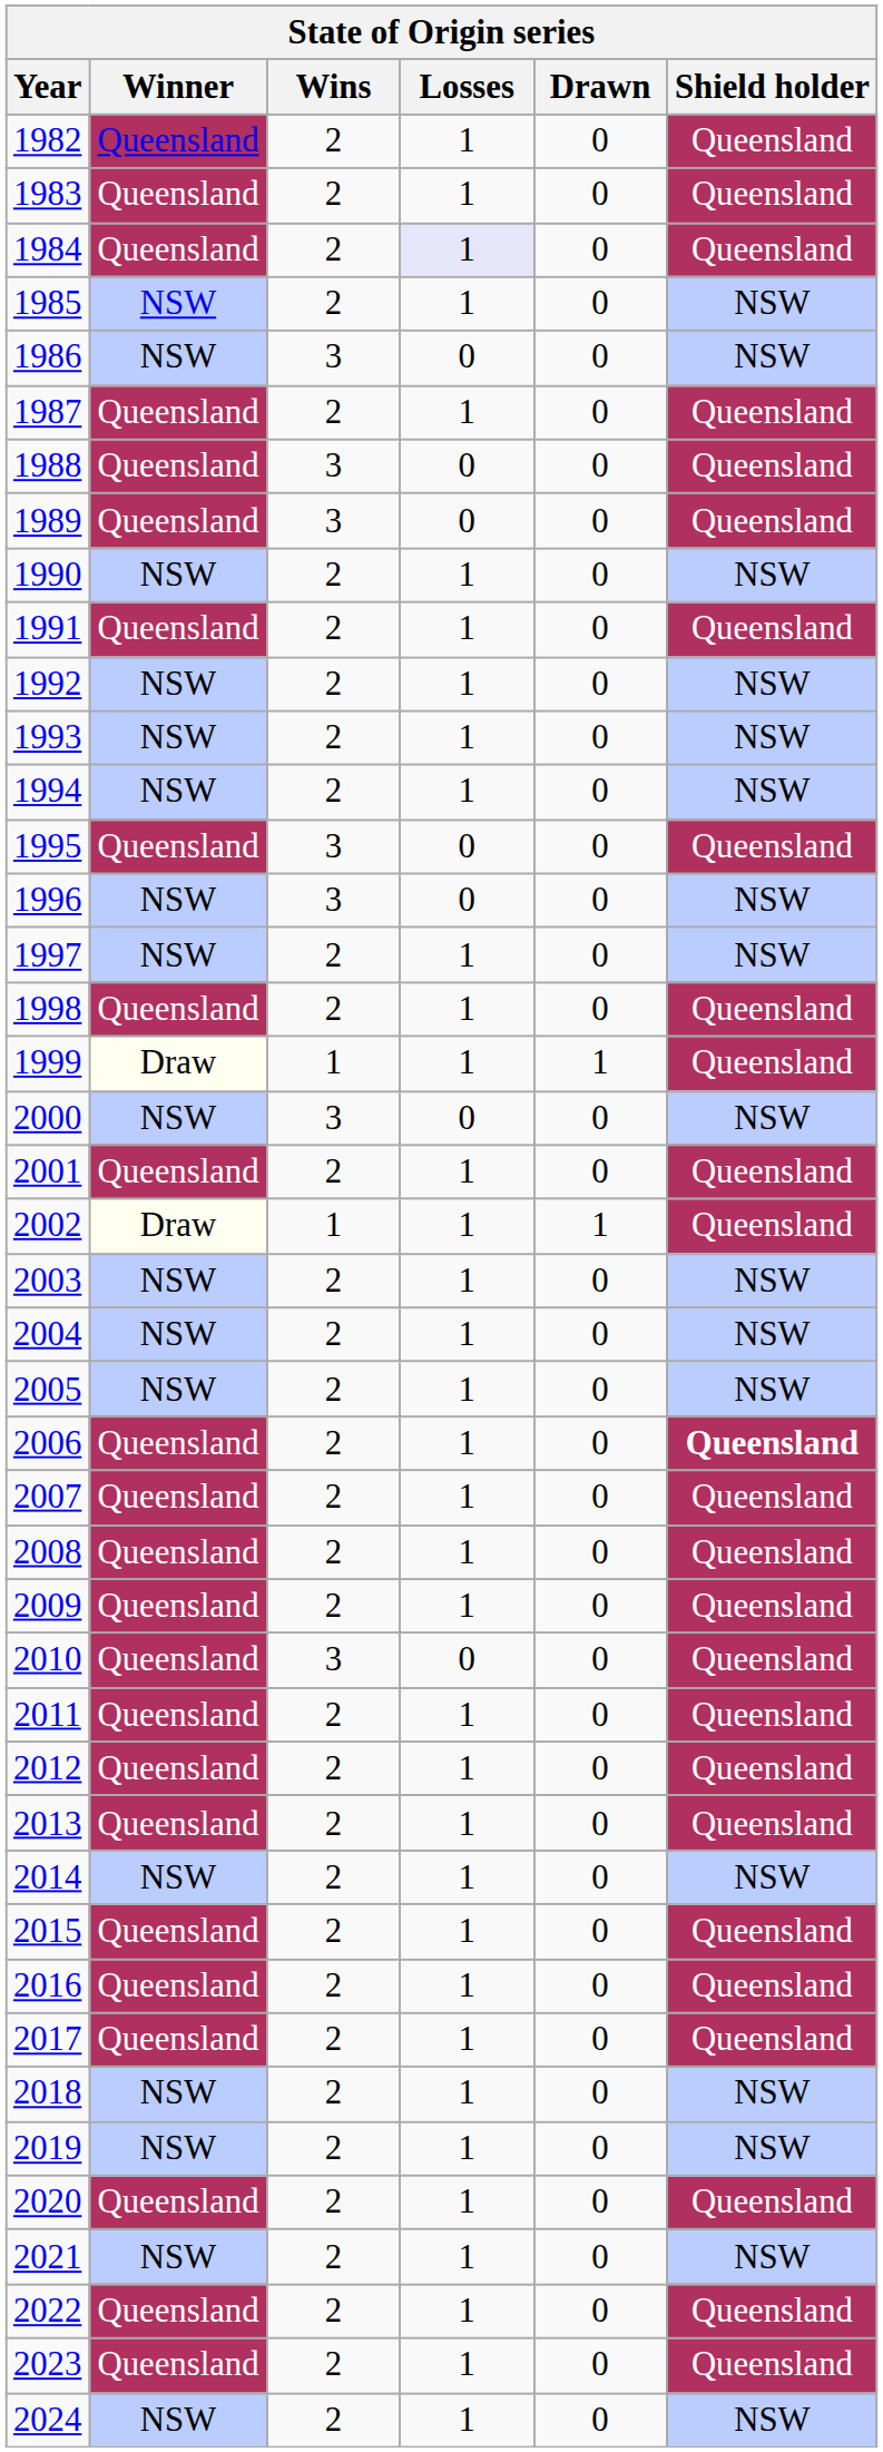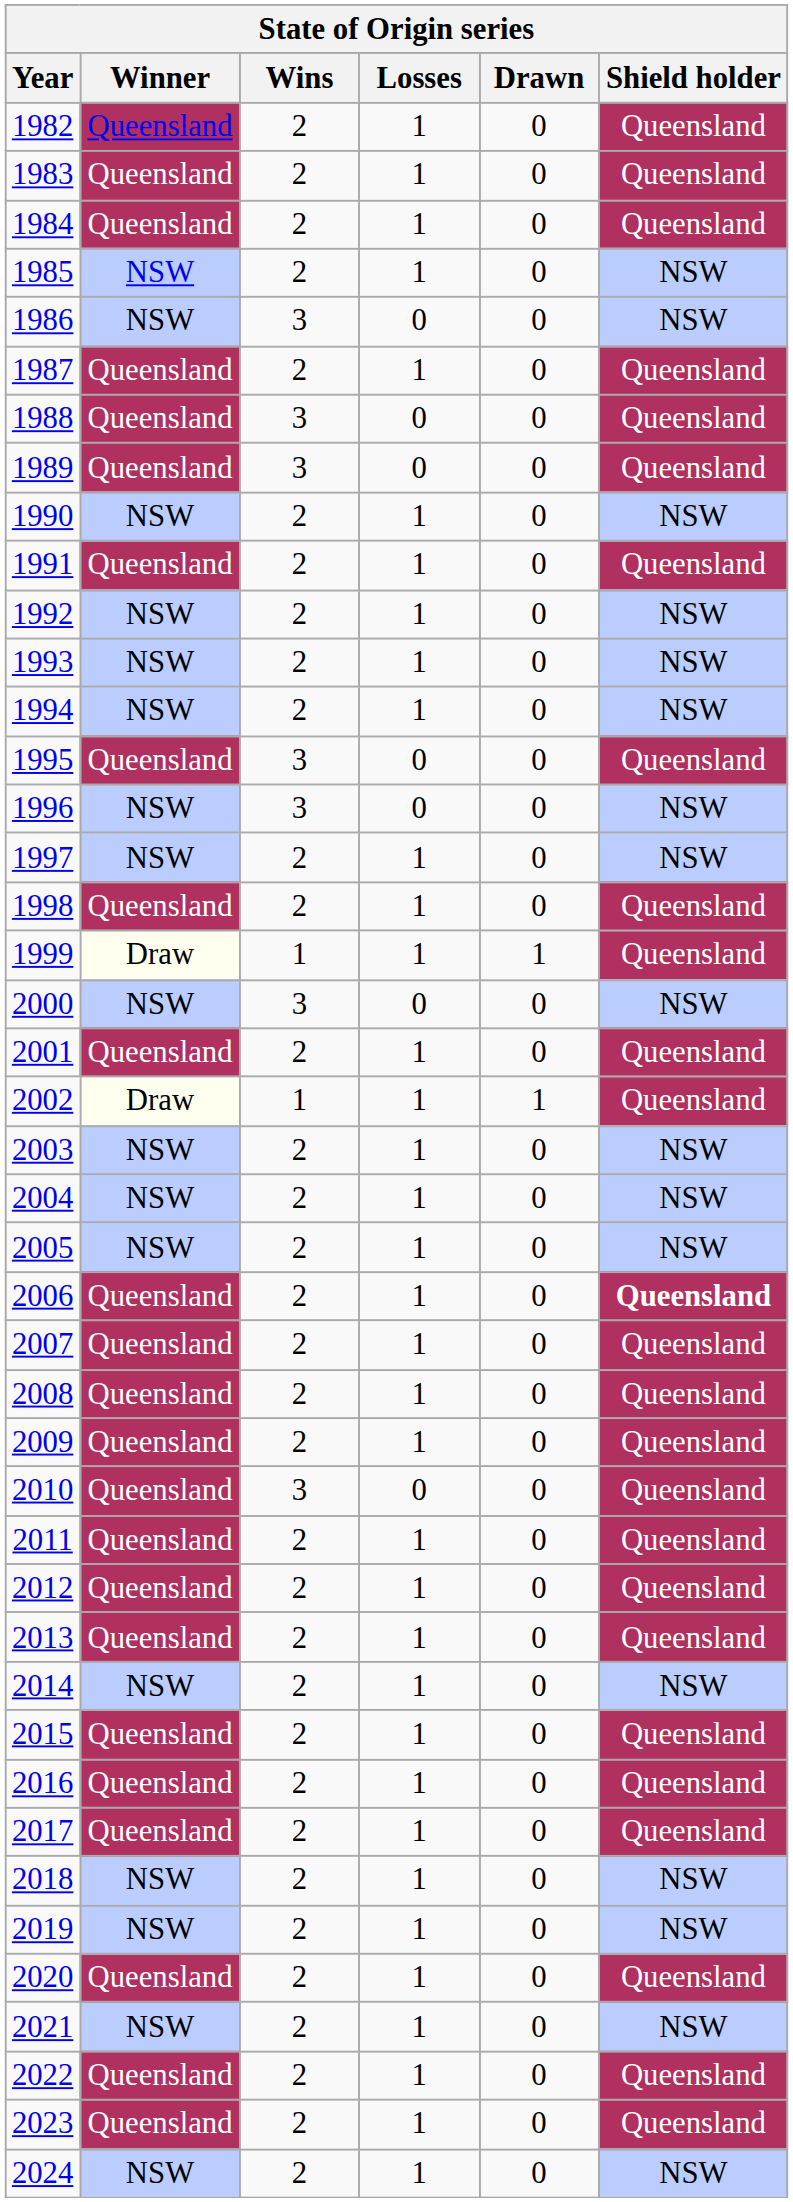1984 | Losses: lavender background -> no background
